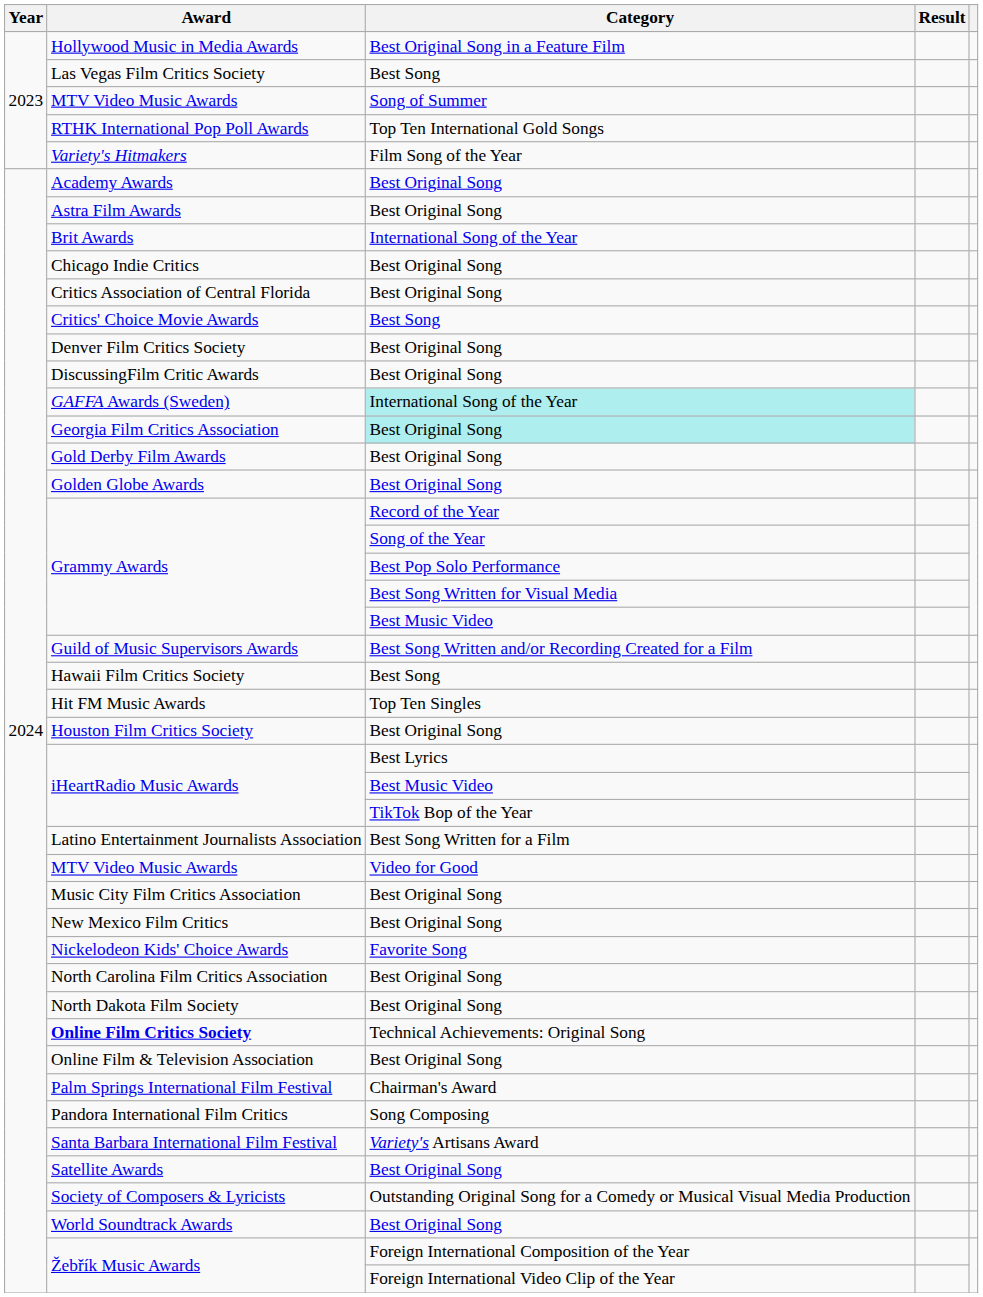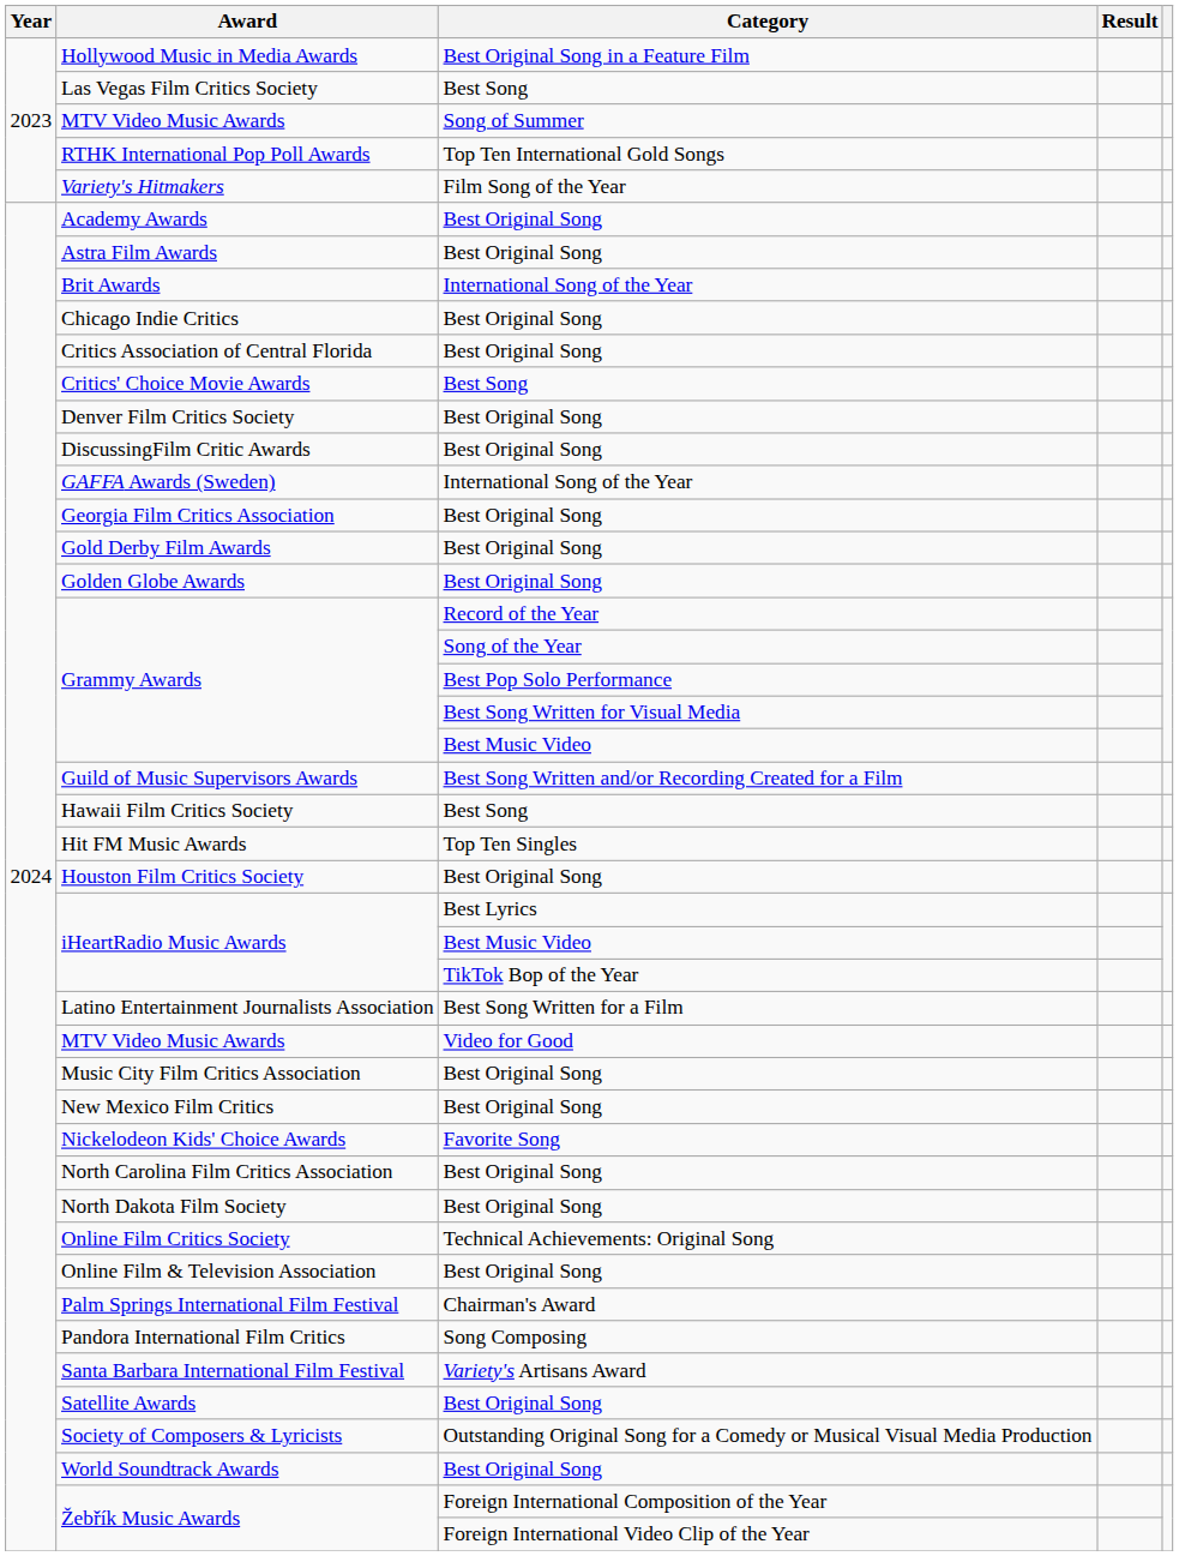GAFFA Awards (Sweden) | Category: paleturquoise background -> no background
Georgia Film Critics Association | Category: paleturquoise background -> no background
Online Film Critics Society | Award: bold -> normal
